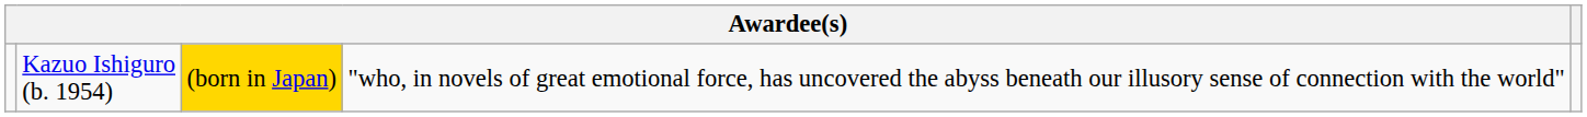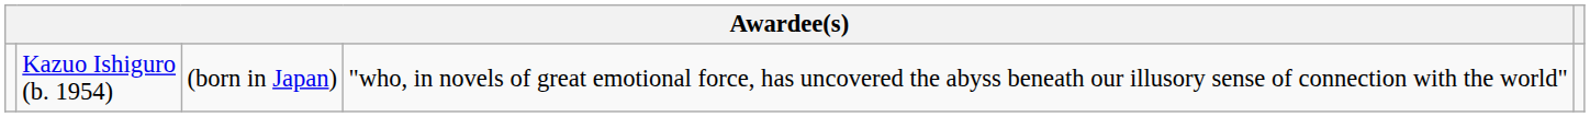Kazuo Ishiguro (b. 1954) | column 3: gold background -> no background
